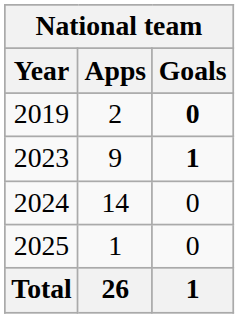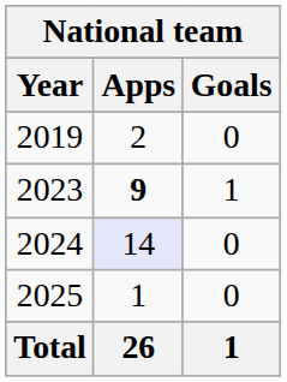2019 | Goals: bold -> normal
2023 | Apps: normal -> bold
2023 | Goals: bold -> normal
2024 | Apps: no background -> lavender background
